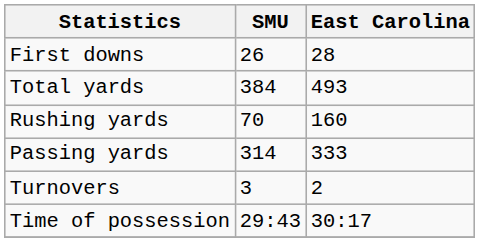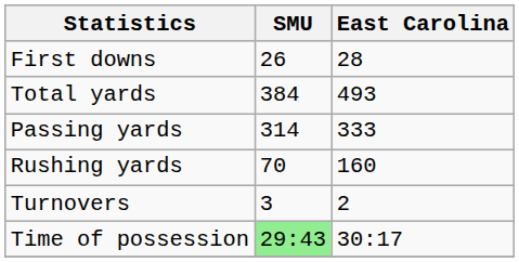rows swapped: Rushing yards <-> Passing yards
Time of possession | SMU: no background -> lightgreen background
